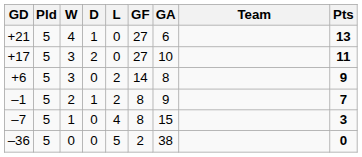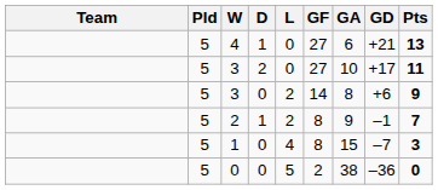columns swapped: Team <-> GD
